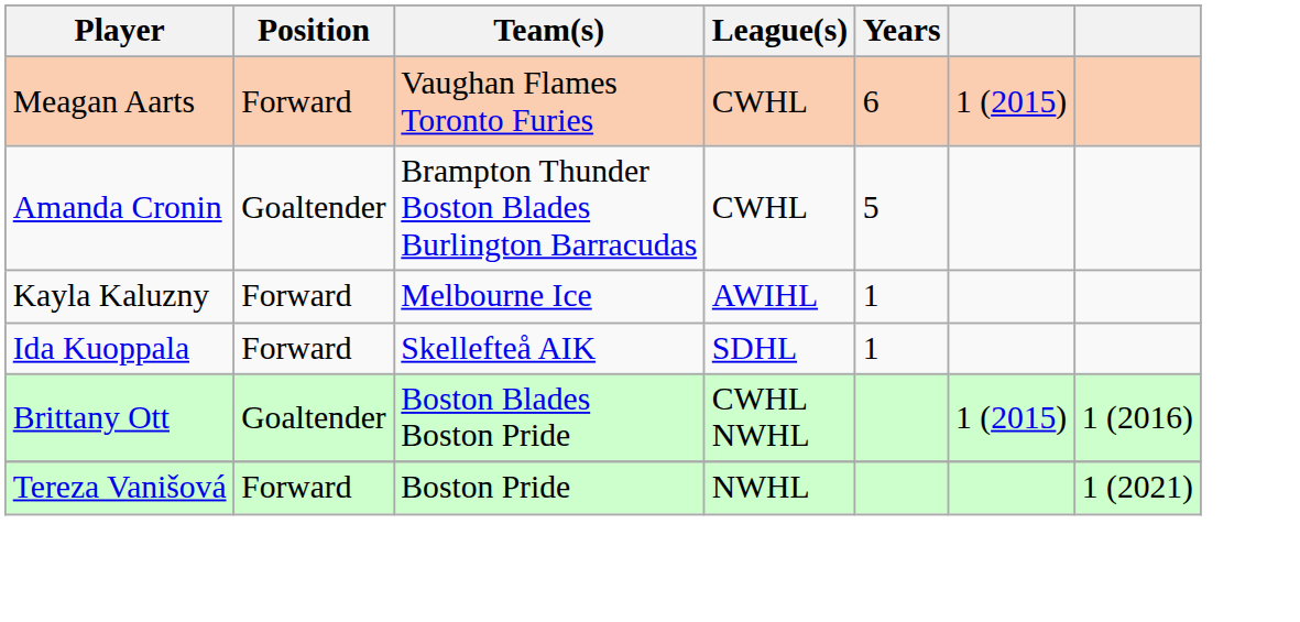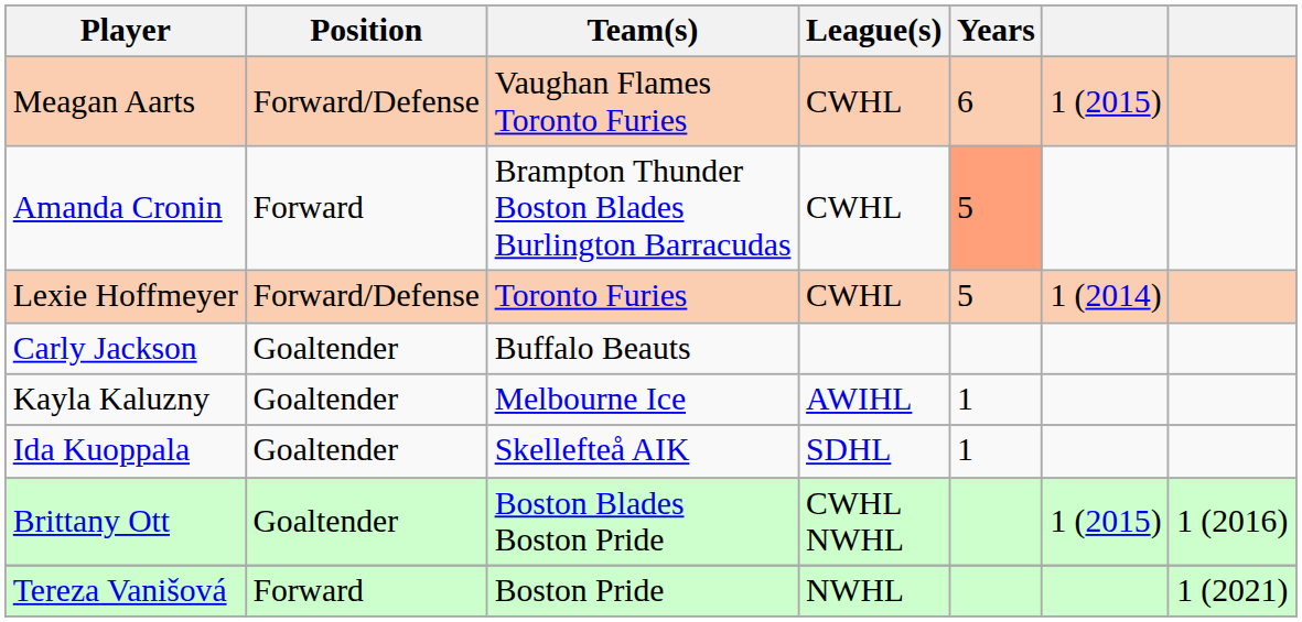Meagan Aarts | Position: Forward -> Forward/Defense
Amanda Cronin | Position: Goaltender -> Forward
Amanda Cronin | Years: no background -> lightsalmon background
+ row: Lexie Hoffmeyer | Forward/Defense | Toronto Furies | CWHL | 5 | 1 (2014)
+ row: Carly Jackson | Goaltender | Buffalo Beauts
Kayla Kaluzny | Position: Forward -> Goaltender
Ida Kuoppala | Position: Forward -> Goaltender
